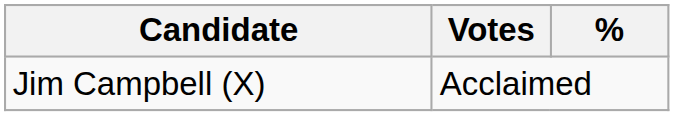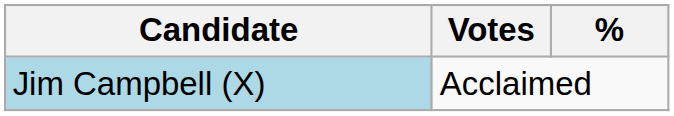Jim Campbell (X) | Candidate: no background -> lightblue background
